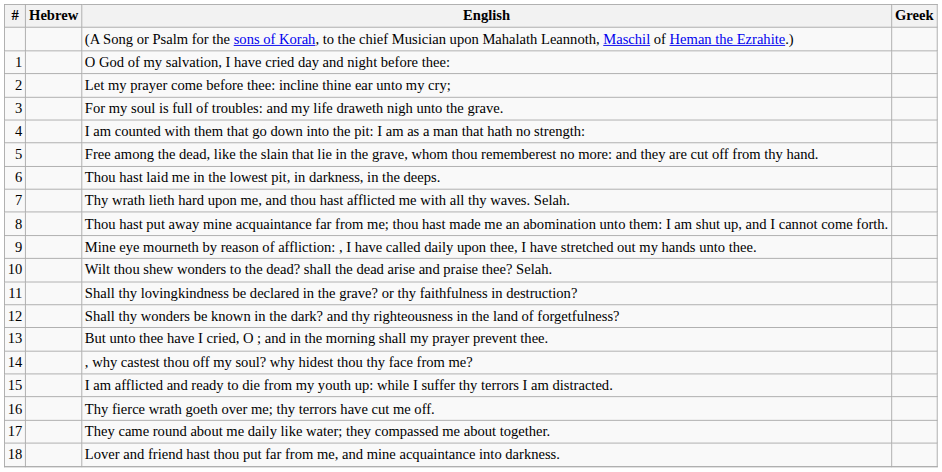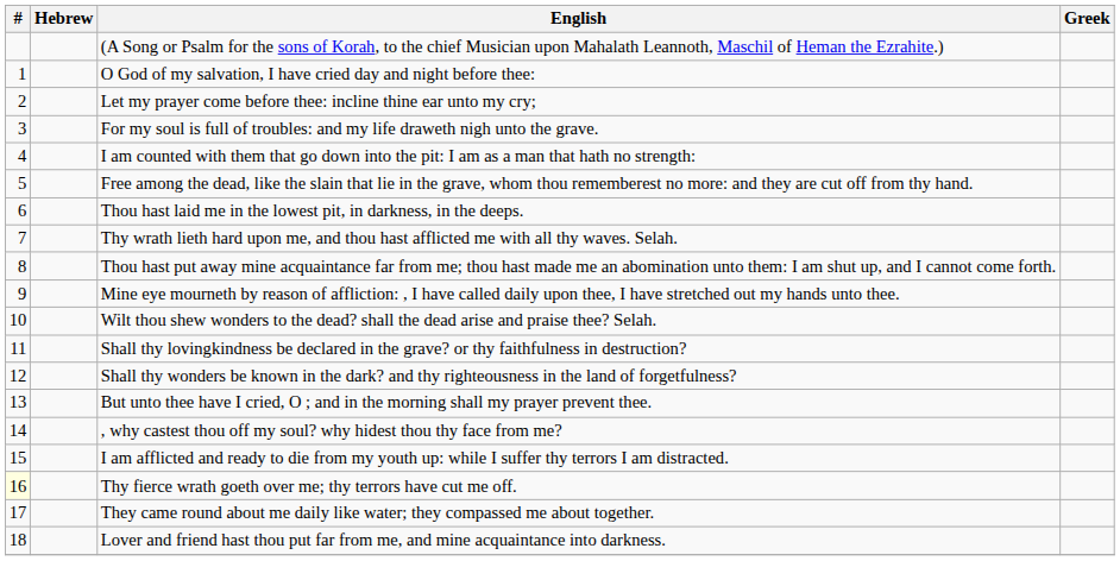Thy fierce wrath goeth over me; thy terrors have cut me off. | #: no background -> lightyellow background
